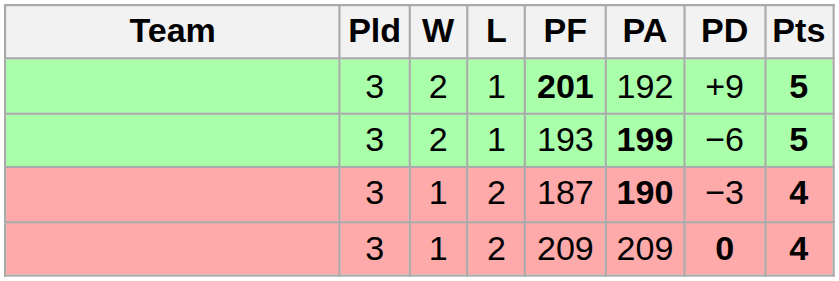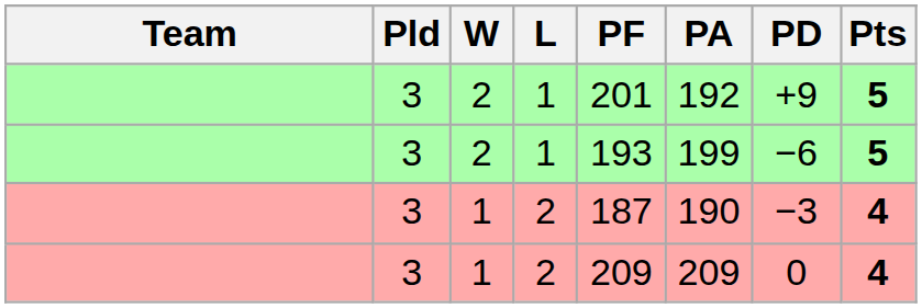row 2 | PF: bold -> normal
row 3 | PA: bold -> normal
row 4 | PA: bold -> normal
row 5 | PD: bold -> normal
